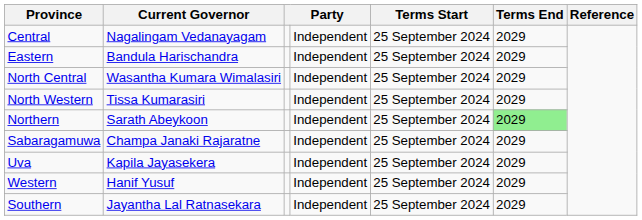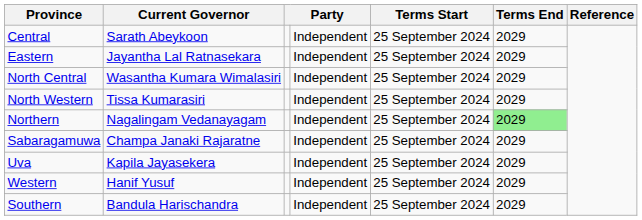Central | Current Governor: Nagalingam Vedanayagam -> Sarath Abeykoon
Eastern | Current Governor: Bandula Harischandra -> Jayantha Lal Ratnasekara
Northern | Current Governor: Sarath Abeykoon -> Nagalingam Vedanayagam
Southern | Current Governor: Jayantha Lal Ratnasekara -> Bandula Harischandra
